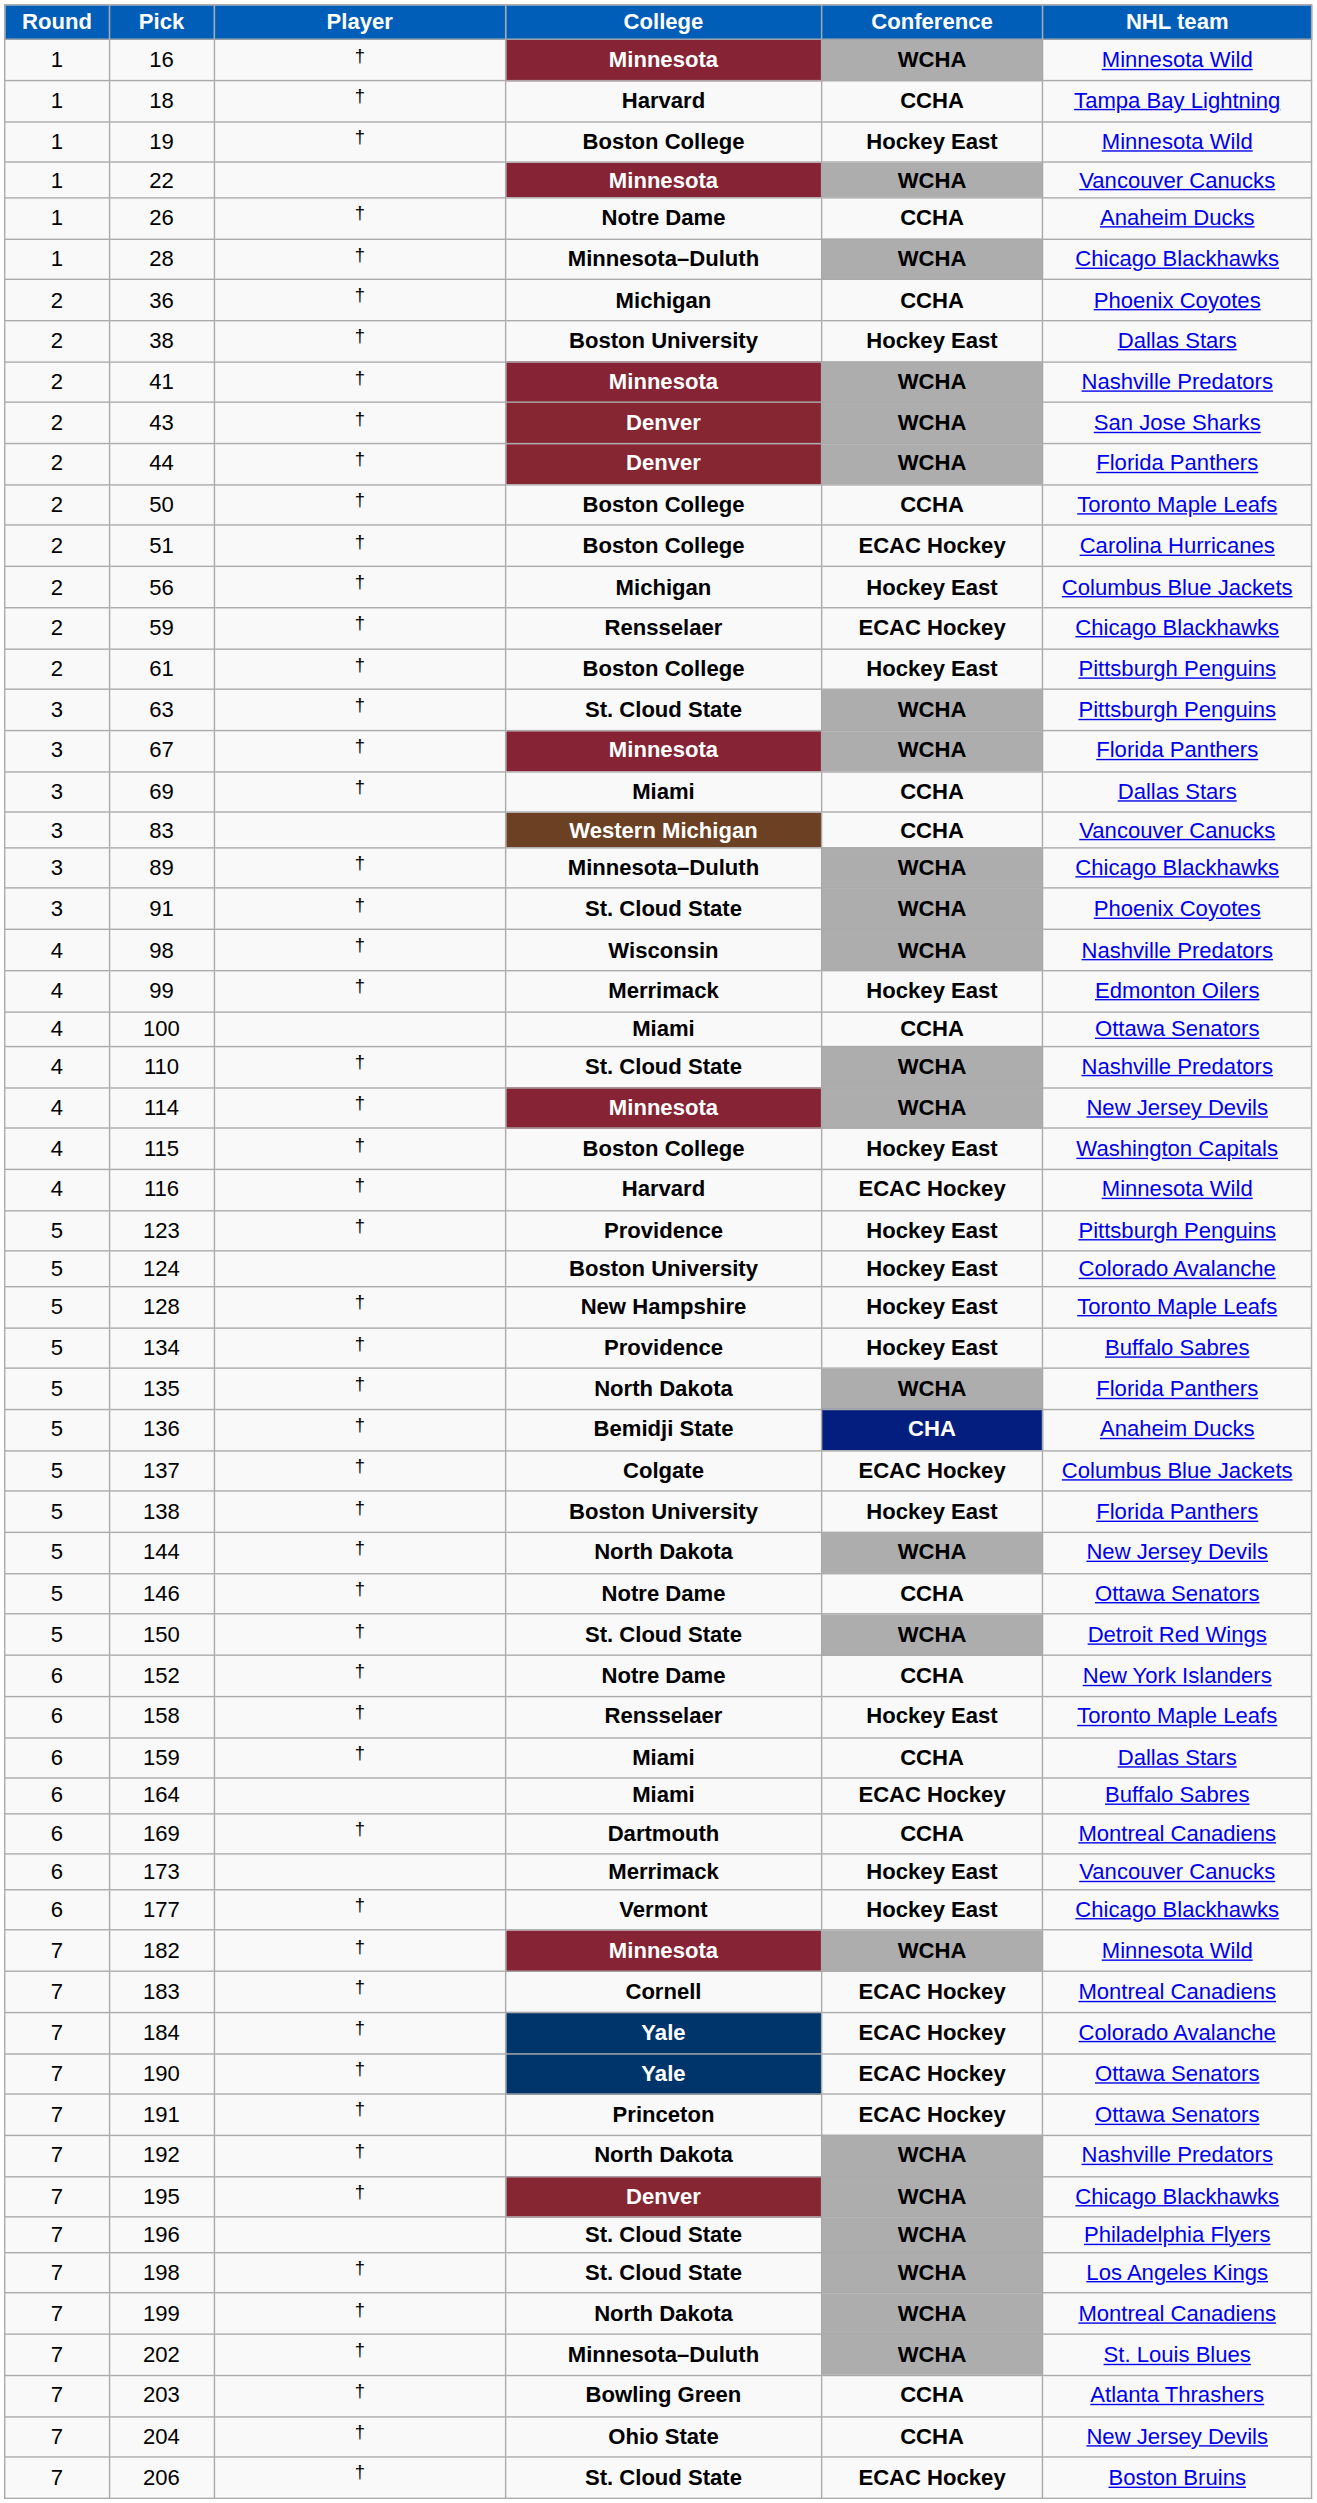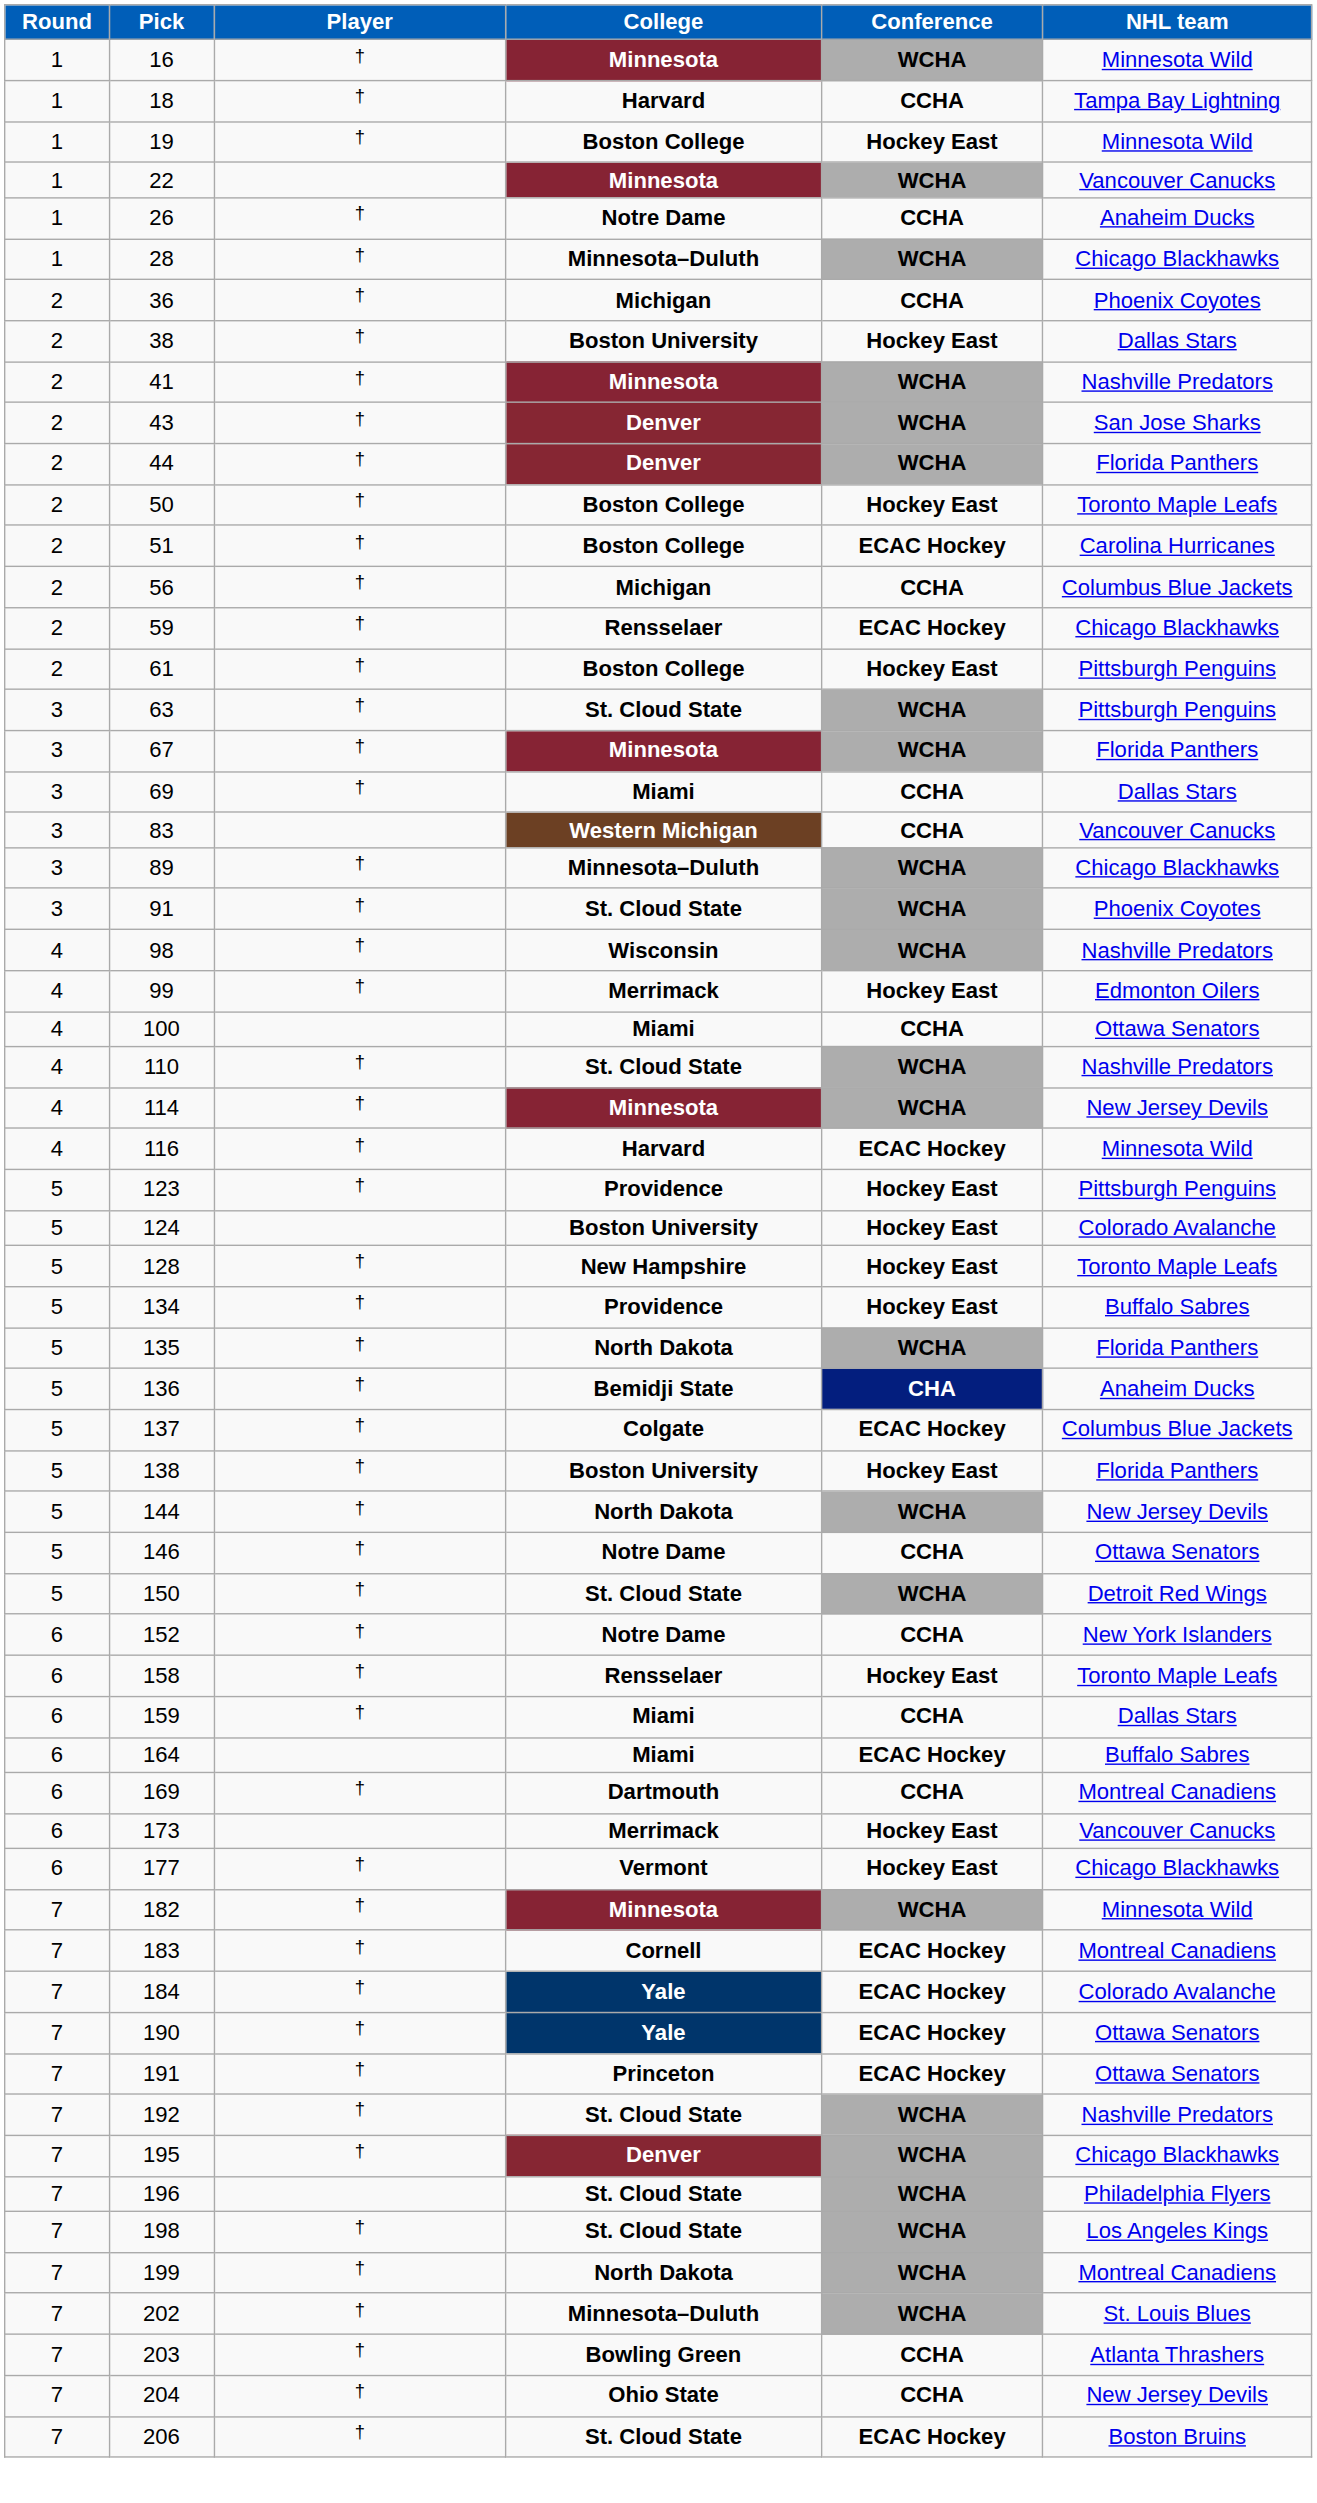50 | Conference: CCHA -> Hockey East
56 | Conference: Hockey East -> CCHA
- row: 4 | 115 | † | Boston College | Hockey East | Washington Capitals
192 | College: North Dakota -> St. Cloud State
